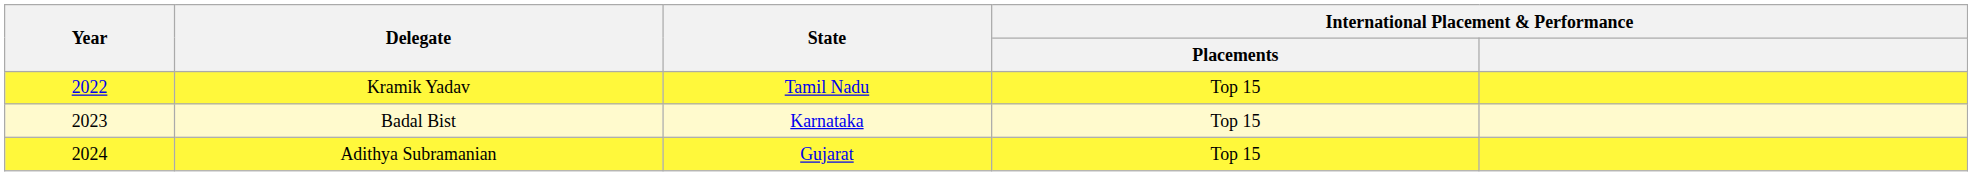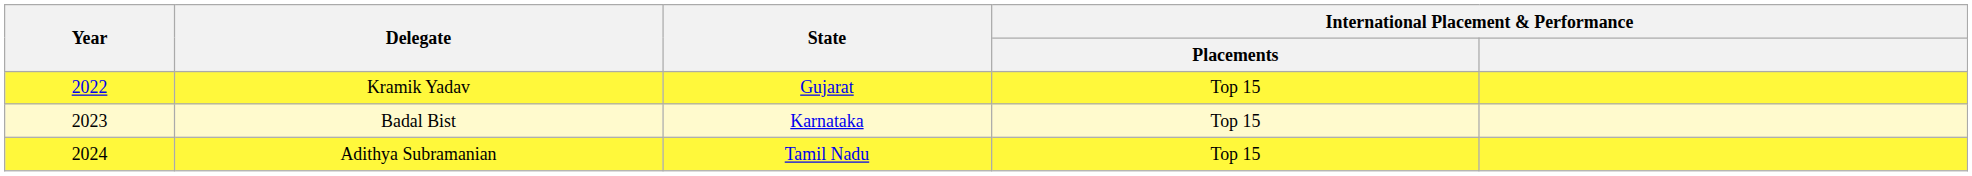Kramik Yadav | State: Tamil Nadu -> Gujarat
Adithya Subramanian | State: Gujarat -> Tamil Nadu
